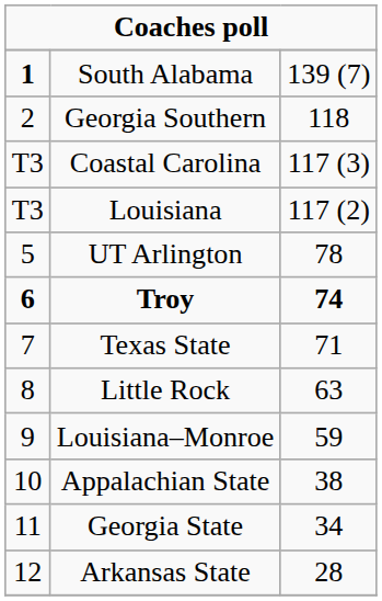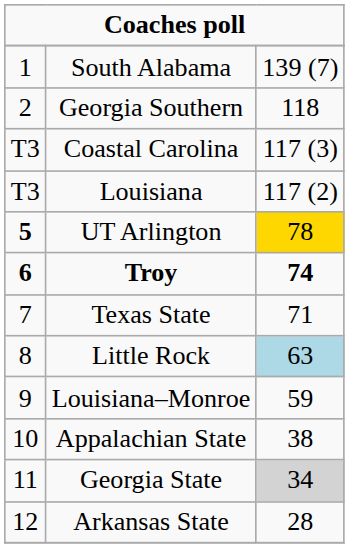South Alabama | column 1: bold -> normal
UT Arlington | column 1: normal -> bold
UT Arlington | column 3: no background -> gold background
Little Rock | column 3: no background -> lightblue background
Georgia State | column 3: no background -> lightgrey background
